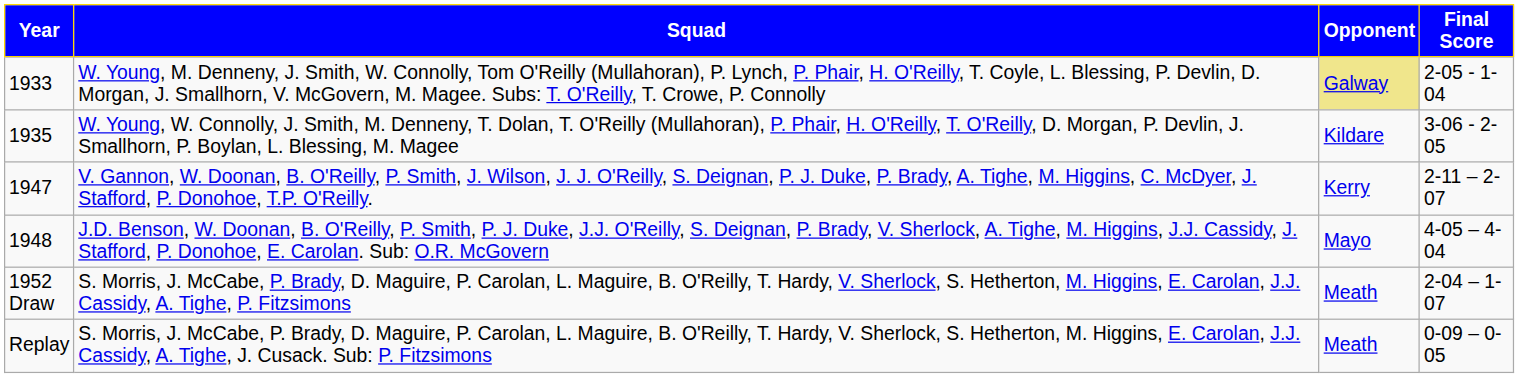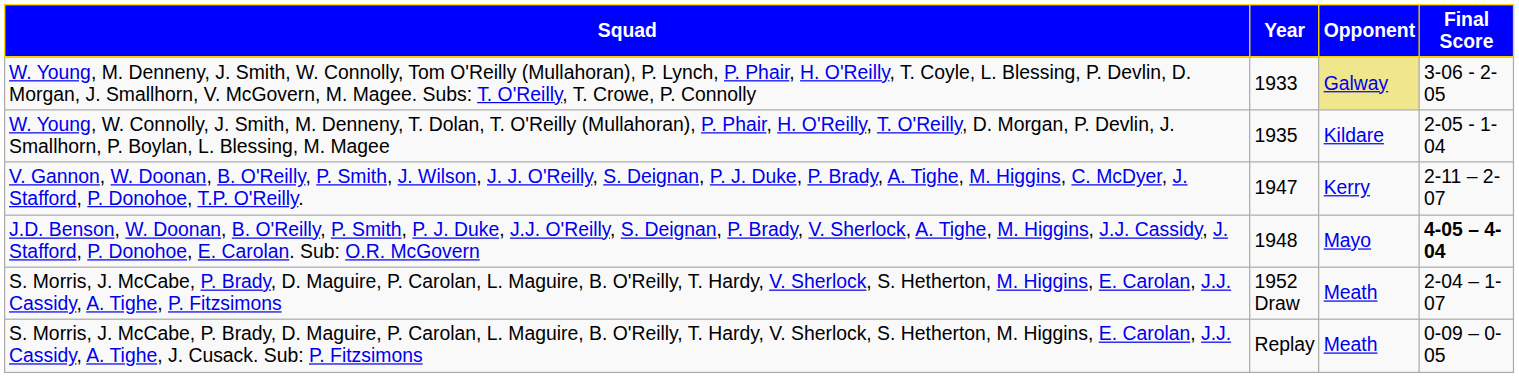columns swapped: Year <-> Squad
row 2 | Final Score: 2-05 - 1-04 -> 3-06 - 2-05
row 3 | Final Score: 3-06 - 2-05 -> 2-05 - 1-04
row 5 | Final Score: normal -> bold
